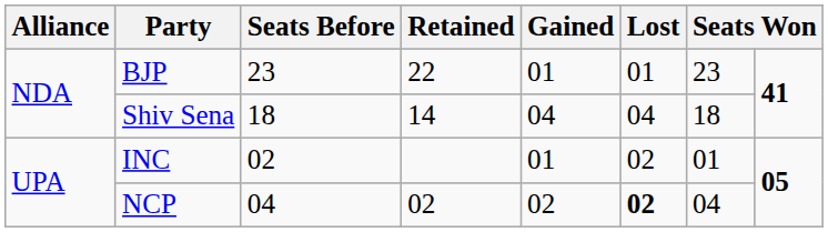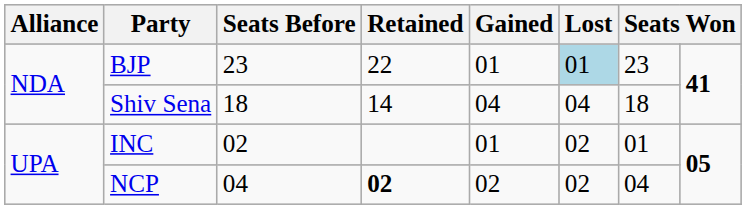BJP | Lost: no background -> lightblue background
NCP | Retained: normal -> bold
NCP | Lost: bold -> normal
